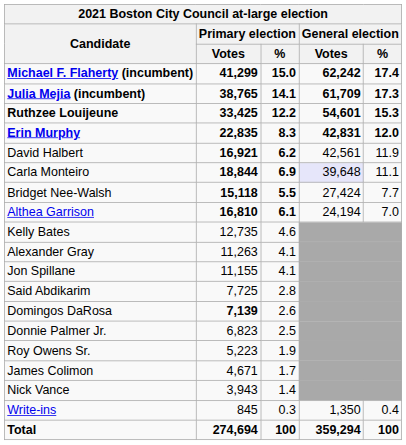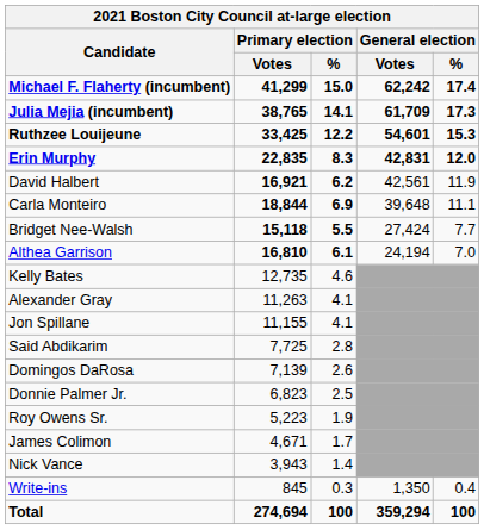Carla Monteiro | General election / Votes: lavender background -> no background
Domingos DaRosa | Primary election / Votes: bold -> normal
